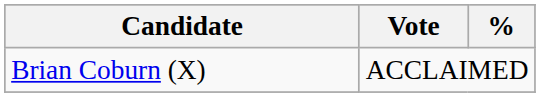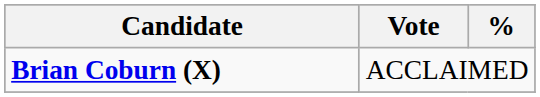Brian Coburn (X) | Candidate: normal -> bold
